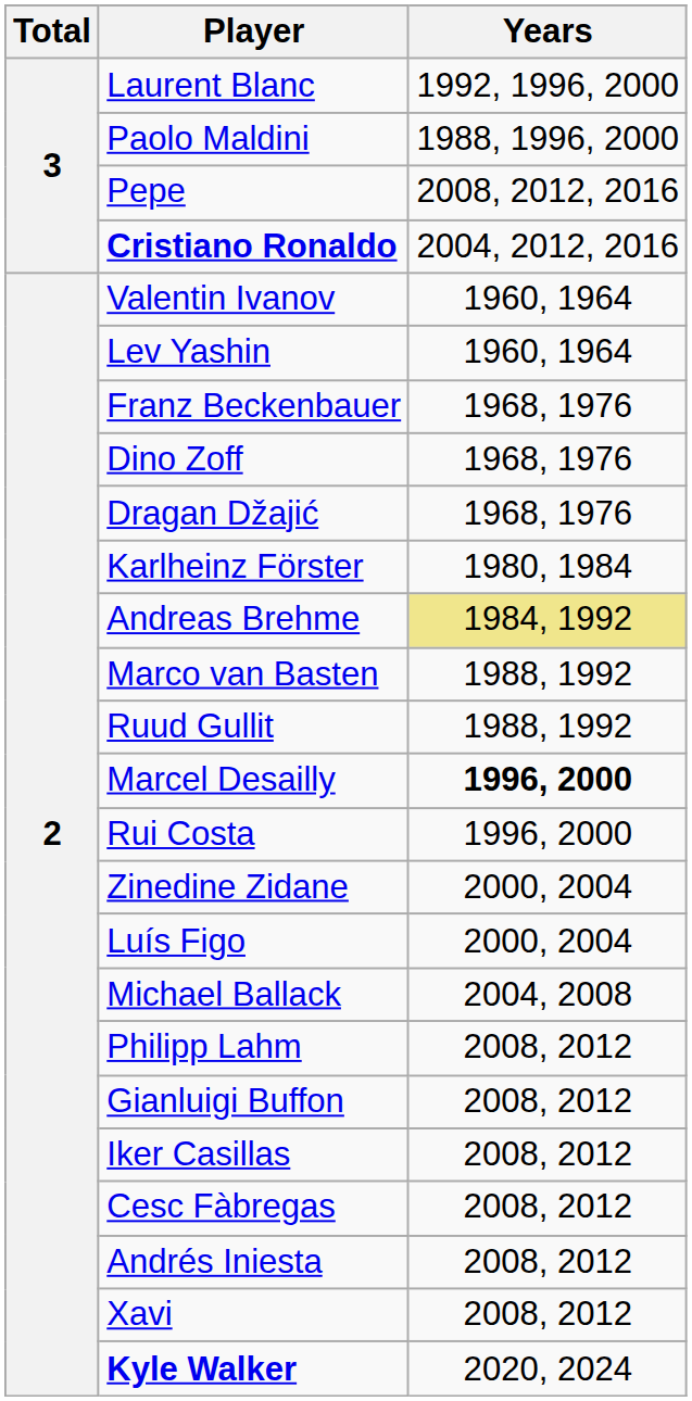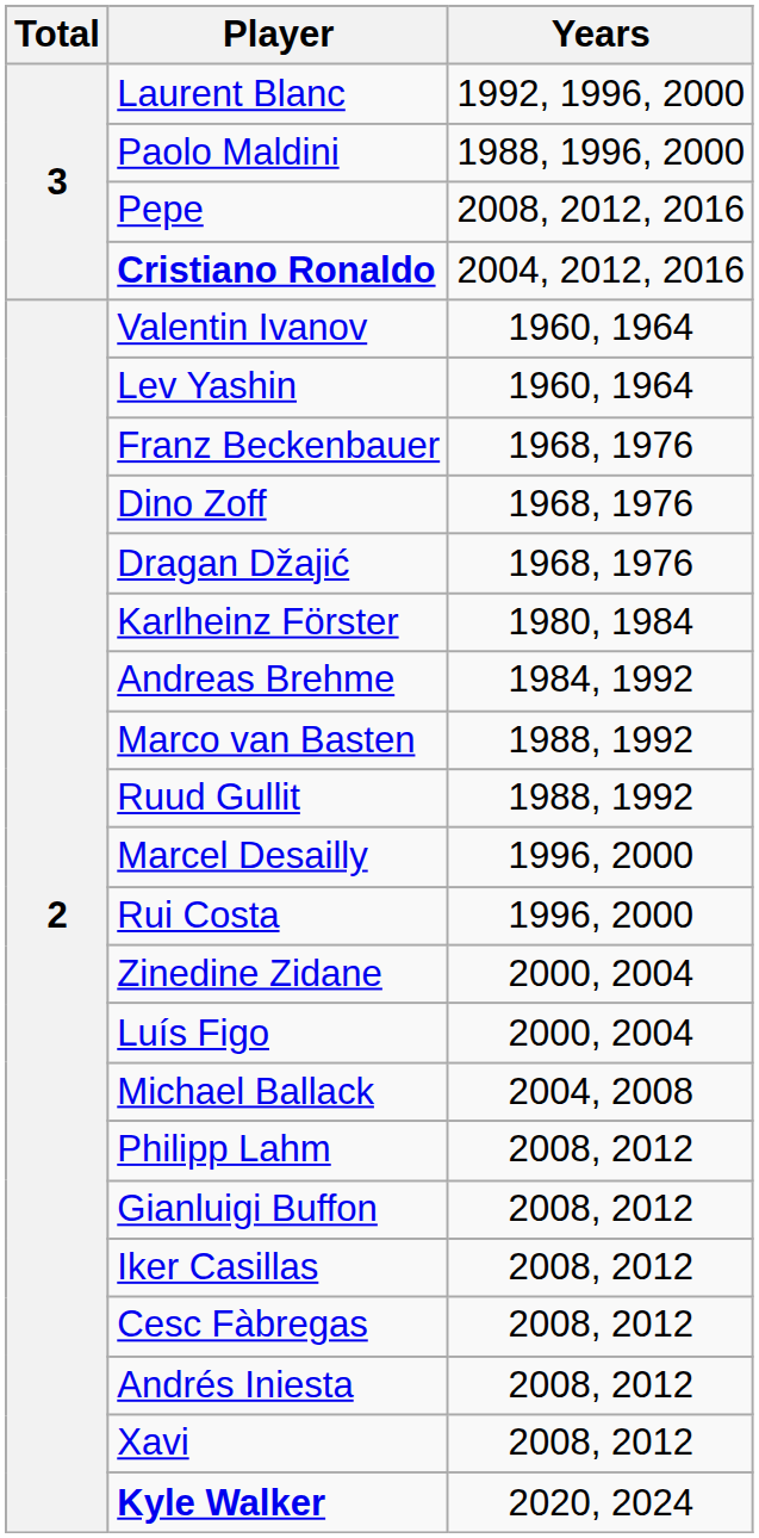Andreas Brehme | Years: khaki background -> no background
Marcel Desailly | Years: bold -> normal
